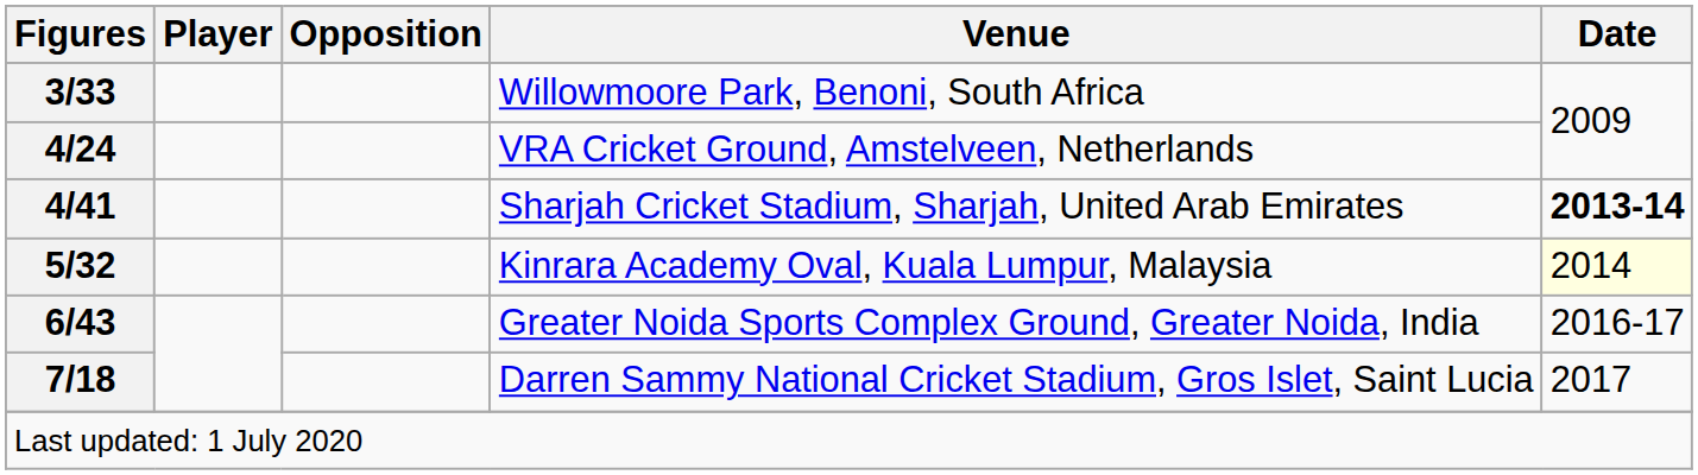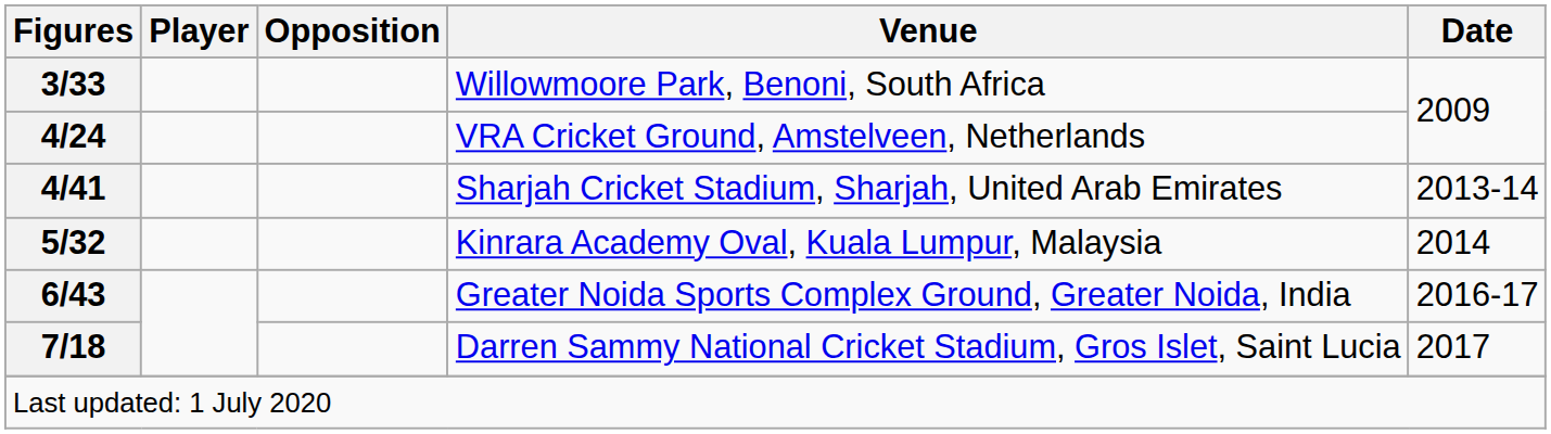Sharjah Cricket Stadium, Sharjah, United Arab Emirates | Date: bold -> normal
Kinrara Academy Oval, Kuala Lumpur, Malaysia | Date: lightyellow background -> no background
